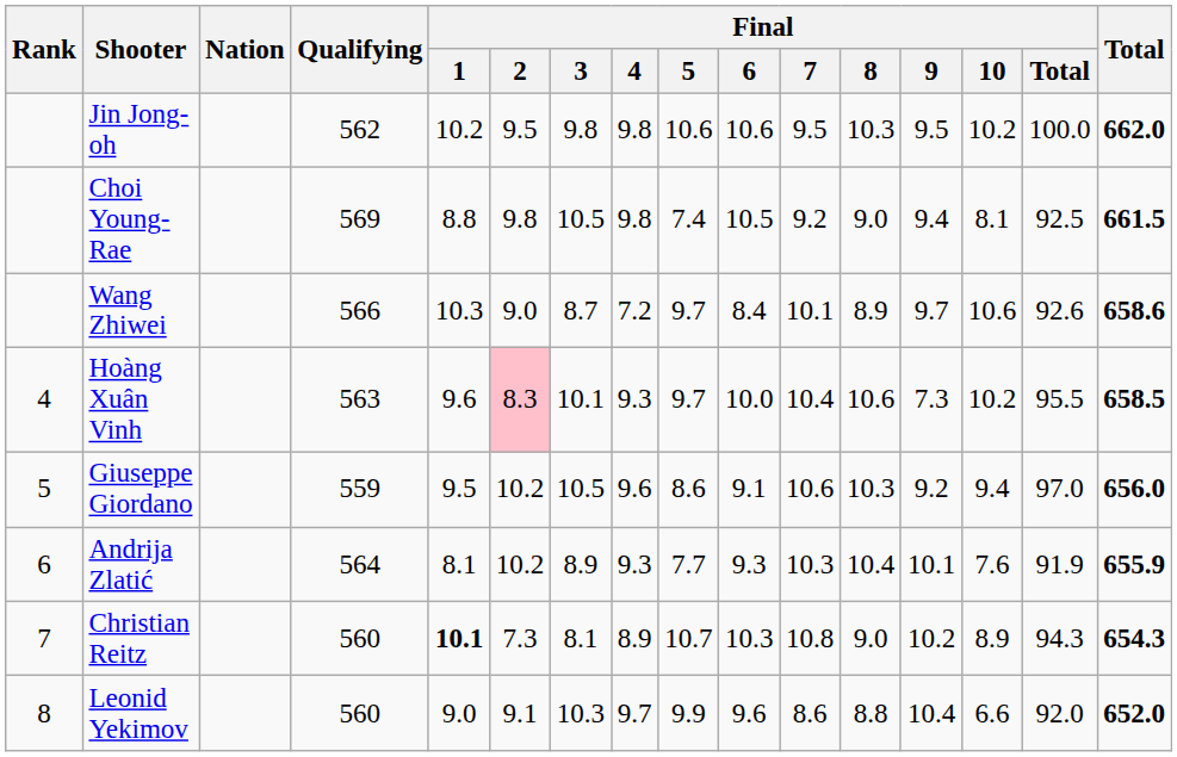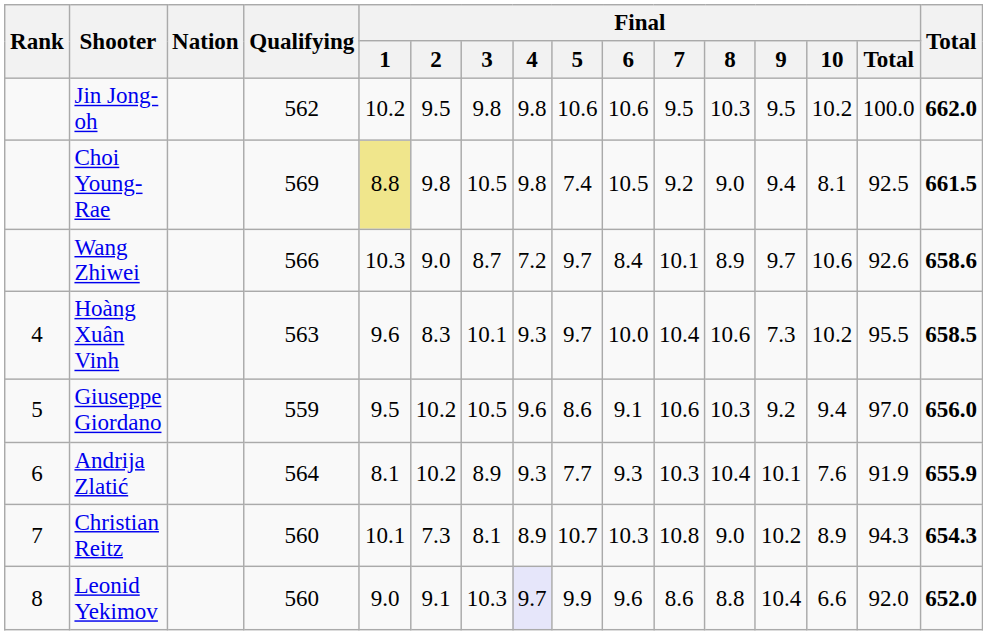Choi Young-Rae | Final / 1: no background -> khaki background
Hoàng Xuân Vinh | Final / 2: pink background -> no background
Christian Reitz | Final / 1: bold -> normal
Leonid Yekimov | Final / 4: no background -> lavender background
